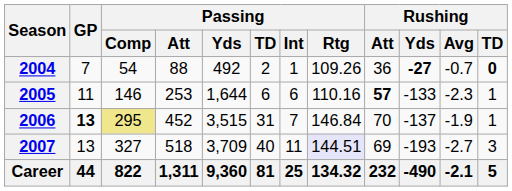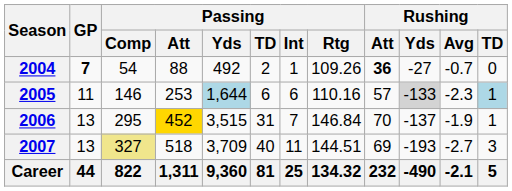2004 | GP: normal -> bold
2004 | Rushing / Att: normal -> bold
2004 | Rushing / Yds: bold -> normal
2004 | Rushing / TD: bold -> normal
2005 | Passing / Yds: no background -> lightblue background
2005 | Rushing / Att: bold -> normal
2005 | Rushing / Yds: no background -> lightgrey background
2005 | Rushing / TD: no background -> lightblue background
2006 | GP: bold -> normal
2006 | Passing / Comp: khaki background -> no background
2006 | Passing / Att: no background -> gold background
2007 | Passing / Comp: no background -> khaki background
2007 | Passing / Rtg: lavender background -> no background
